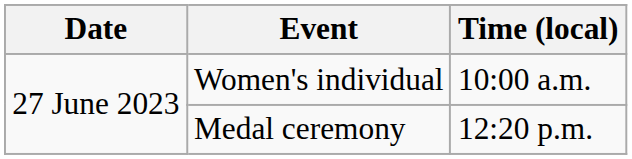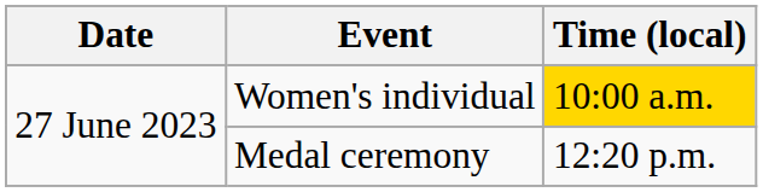Women's individual | Time (local): no background -> gold background
